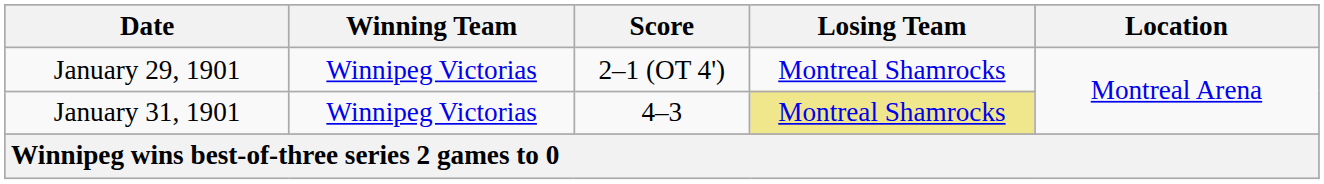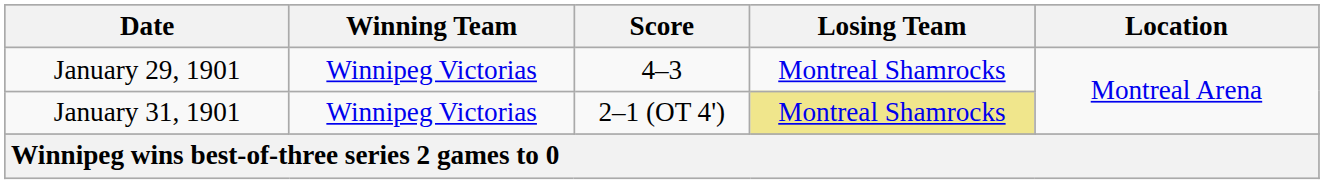January 29, 1901 | Score: 2–1 (OT 4') -> 4–3
January 31, 1901 | Score: 4–3 -> 2–1 (OT 4')
